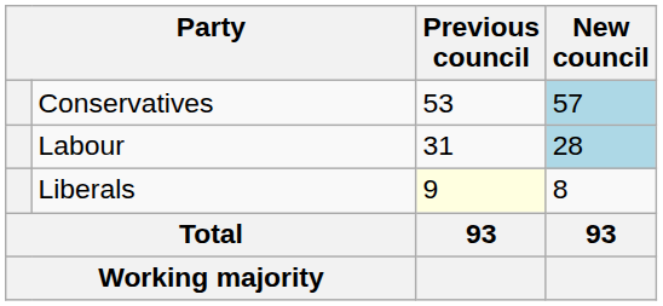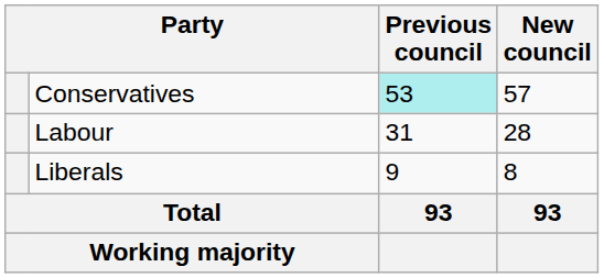Conservatives | Previous council: no background -> paleturquoise background
Conservatives | New council: lightblue background -> no background
Labour | New council: lightblue background -> no background
Liberals | Previous council: lightyellow background -> no background
